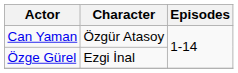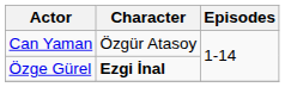Özge Gürel | Character: normal -> bold
